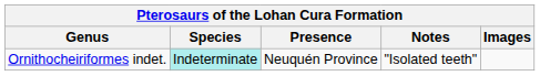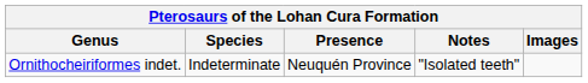Ornithocheiriformes indet. | Species: paleturquoise background -> no background
